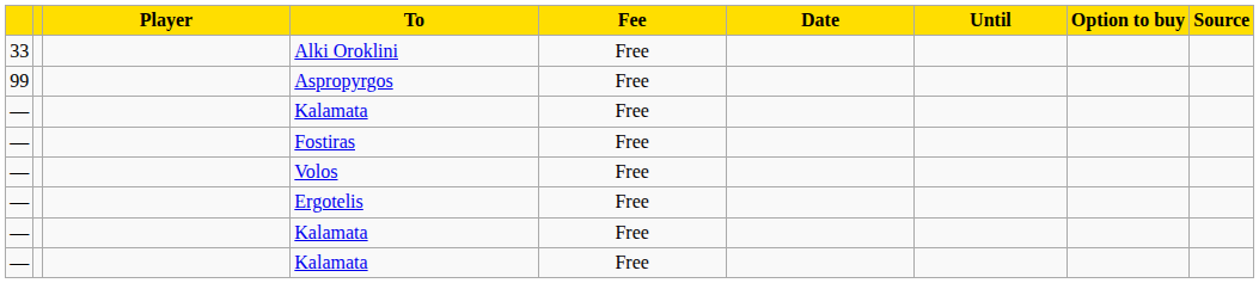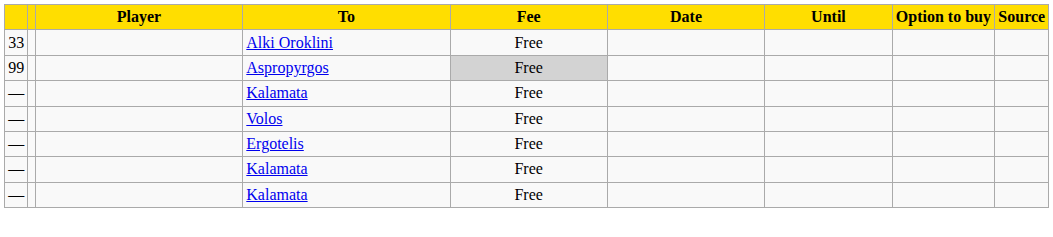Aspropyrgos | Fee: no background -> lightgrey background
- row: — | Fostiras | Free
